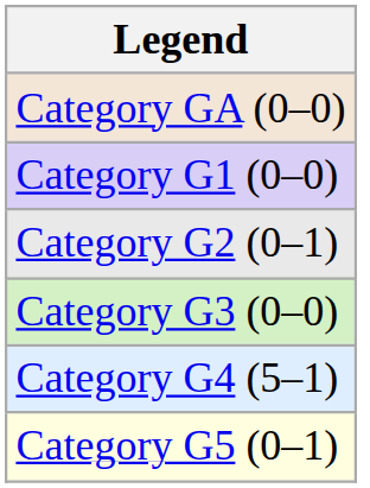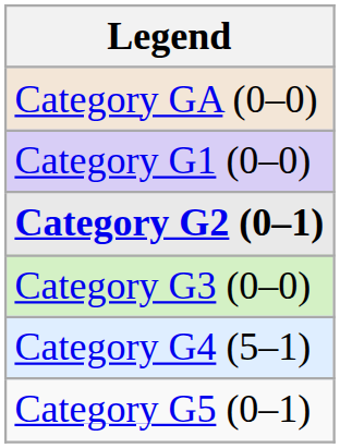row 4 | column 1: normal -> bold
row 7 | column 1: lightyellow background -> no background
